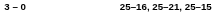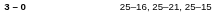row 1 | column 2: bold -> normal
